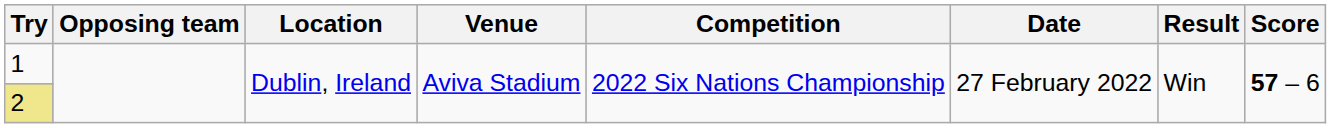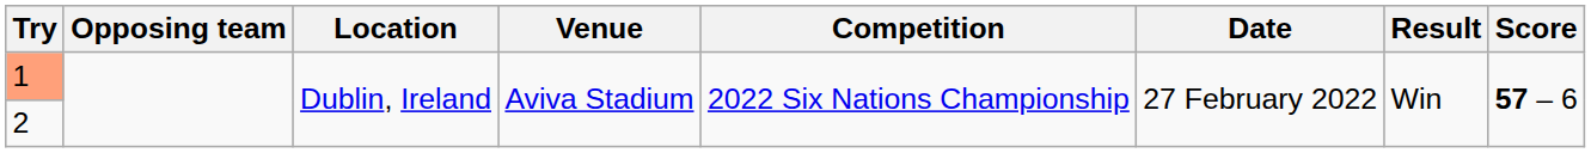1 | Try: no background -> lightsalmon background
2 | Try: khaki background -> no background
